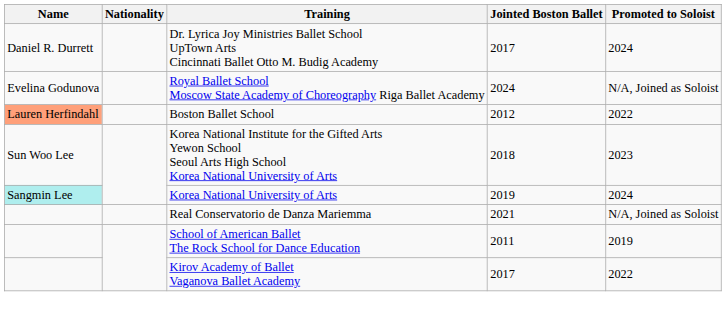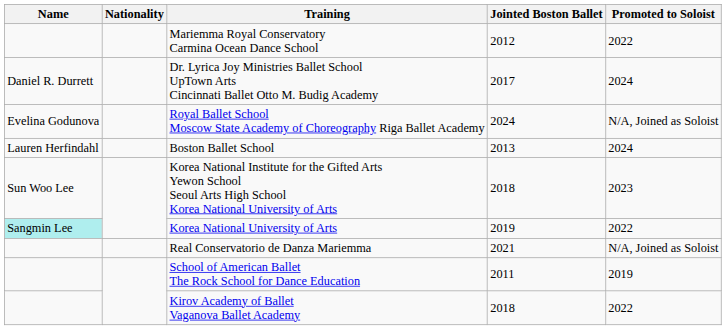+ row: Mariemma Royal Conservatory Carmina Ocean Dance School | 2012 | 2022
Boston Ballet School | Name: lightsalmon background -> no background
Boston Ballet School | Jointed Boston Ballet: 2012 -> 2013
Boston Ballet School | Promoted to Soloist: 2022 -> 2024
Korea National University of Arts | Promoted to Soloist: 2024 -> 2022
Kirov Academy of Ballet Vaganova Ballet Academy | Jointed Boston Ballet: 2017 -> 2018
